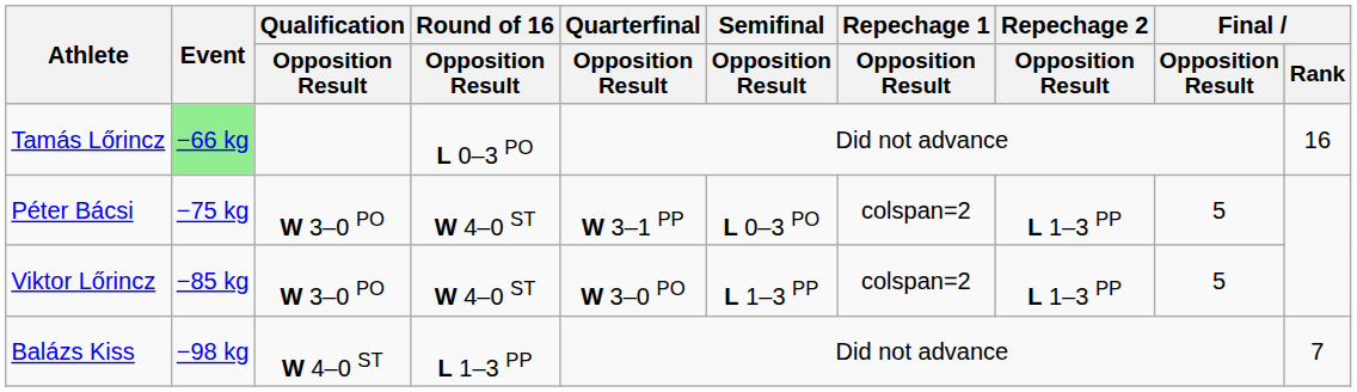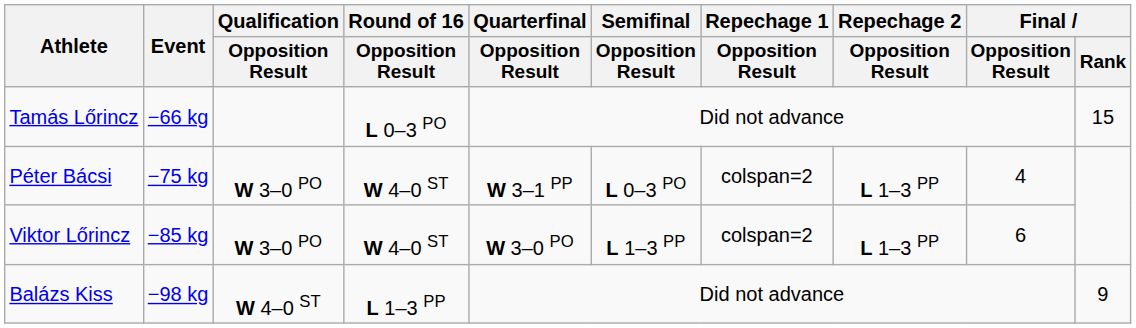Tamás Lőrincz | Event: lightgreen background -> no background
Tamás Lőrincz | Final / Rank: 16 -> 15
Péter Bácsi | Final / Opposition Result: 5 -> 4
Viktor Lőrincz | Final / Opposition Result: 5 -> 6
Balázs Kiss | Final / Rank: 7 -> 9
